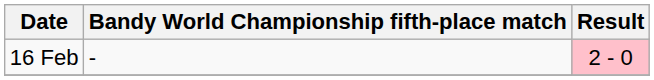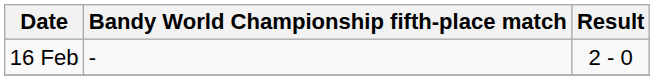16 Feb | Result: pink background -> no background
